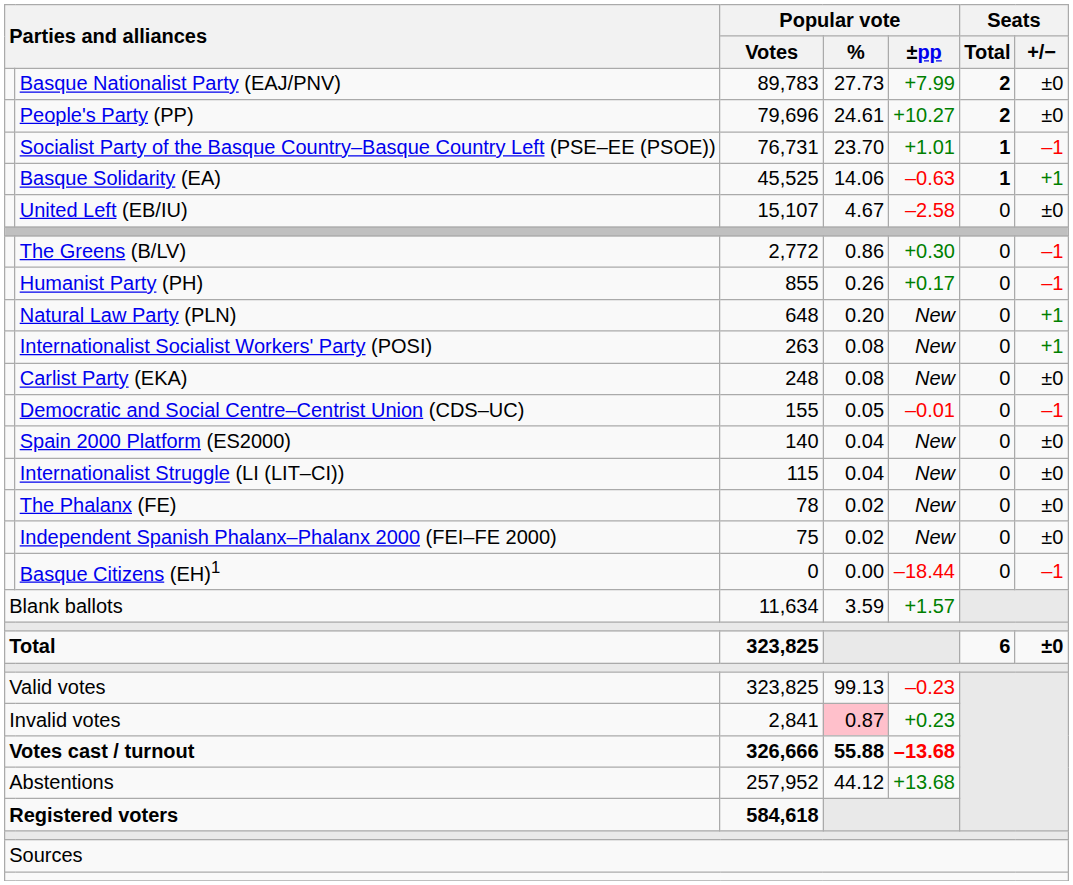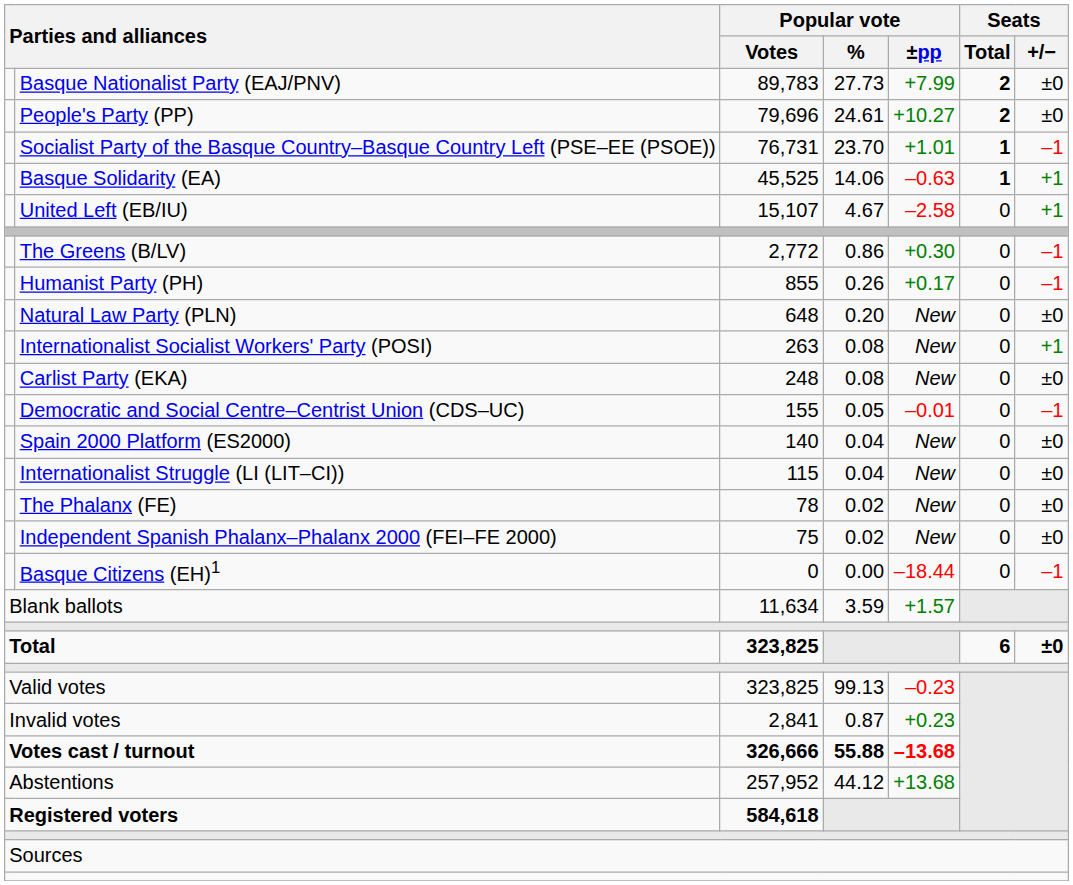United Left (EB/IU) | Seats / +/−: ±0 -> +1
Natural Law Party (PLN) | Seats / +/−: +1 -> ±0
Invalid votes | Popular vote / %: pink background -> no background
